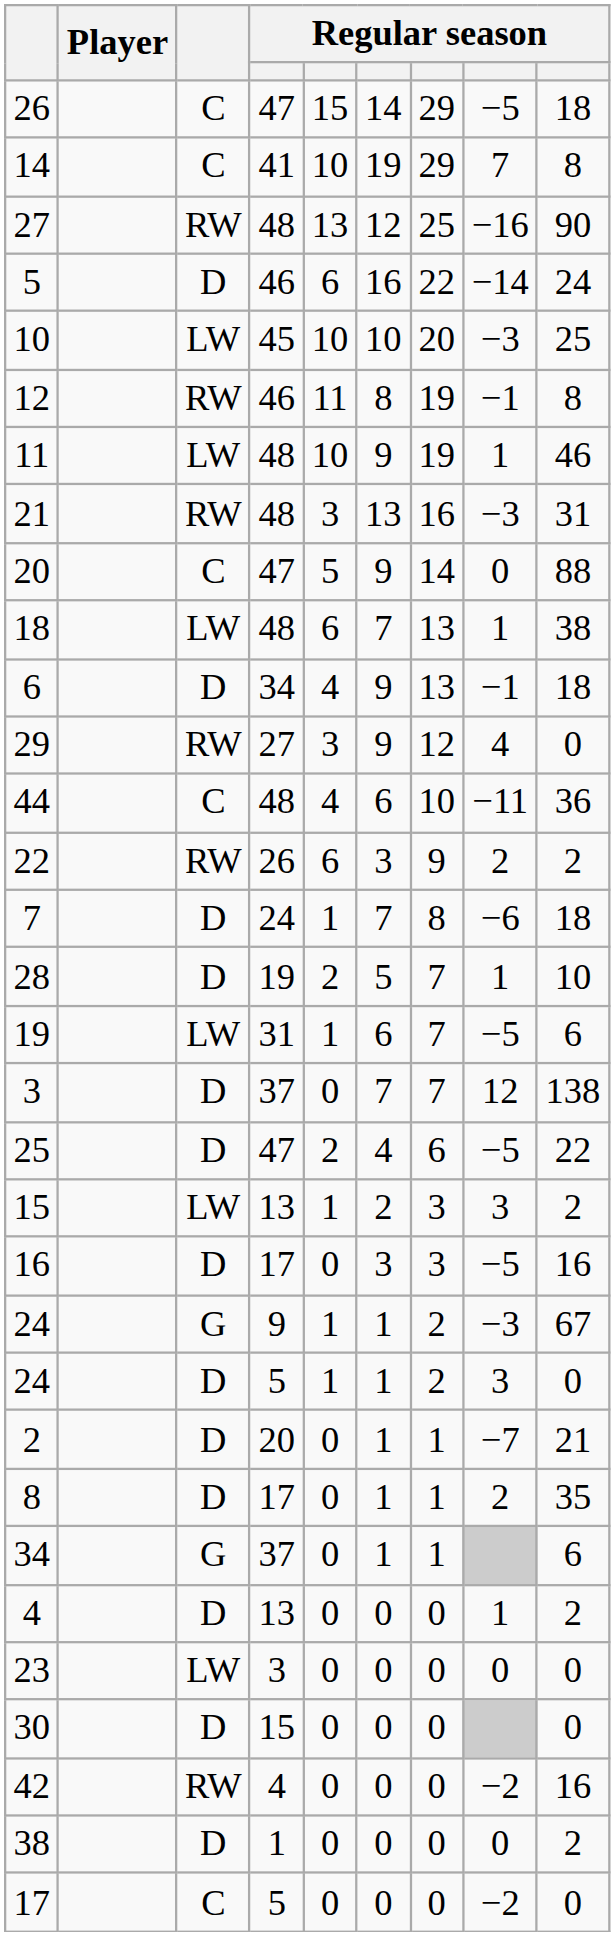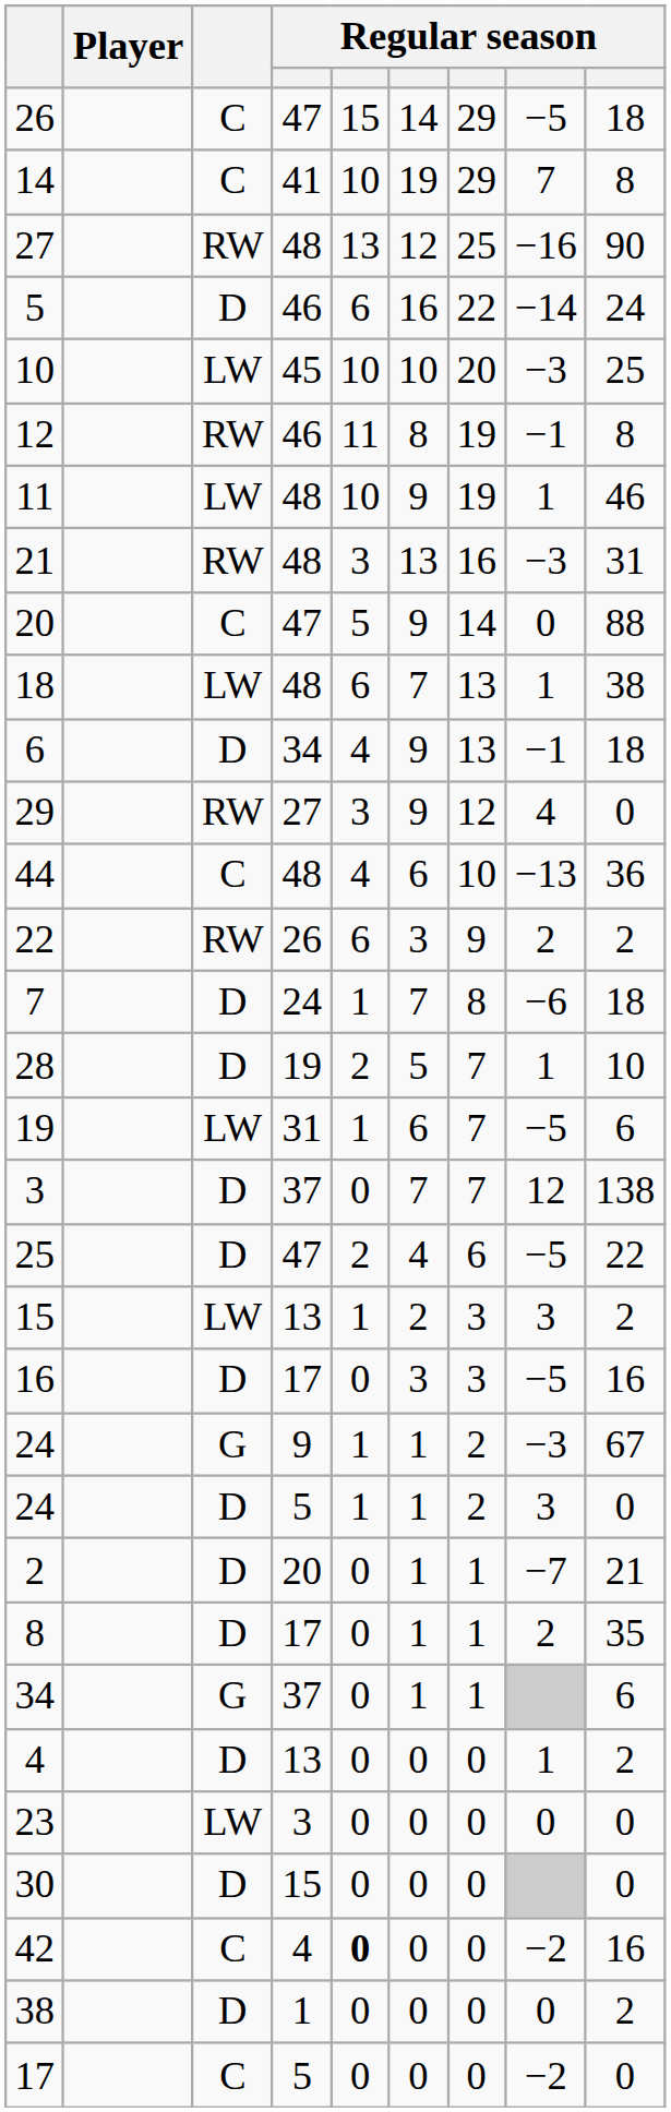44 | column 8: −11 -> −13
42 | column 3: RW -> C
42 | column 5: normal -> bold
